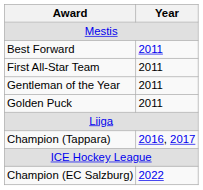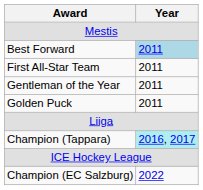Best Forward | Year: no background -> lightblue background
Champion (Tappara) | Year: no background -> paleturquoise background
